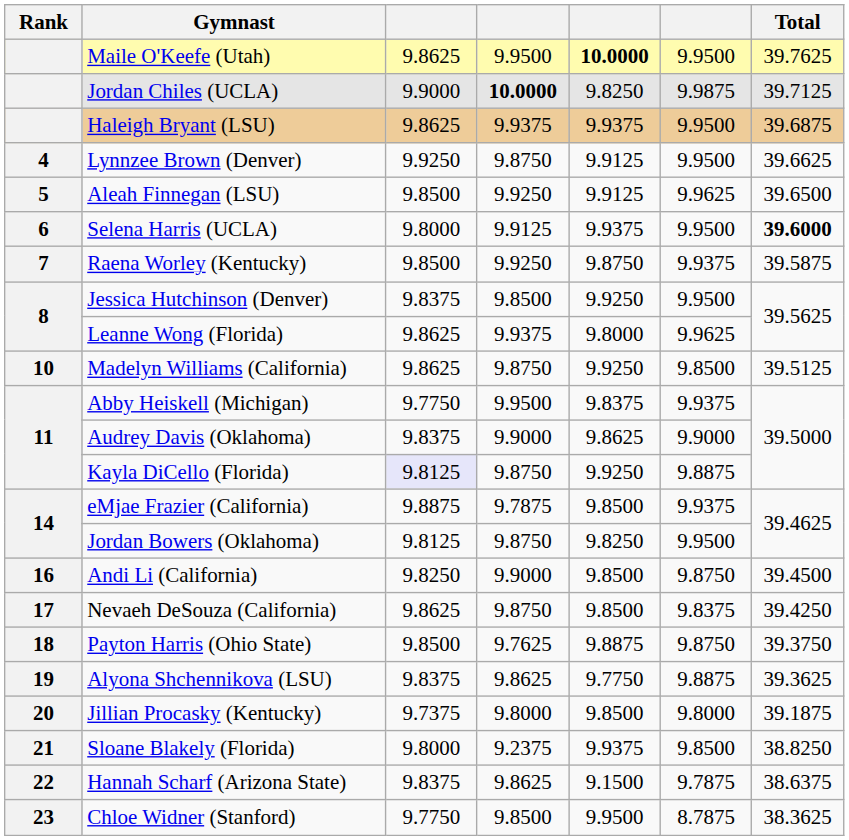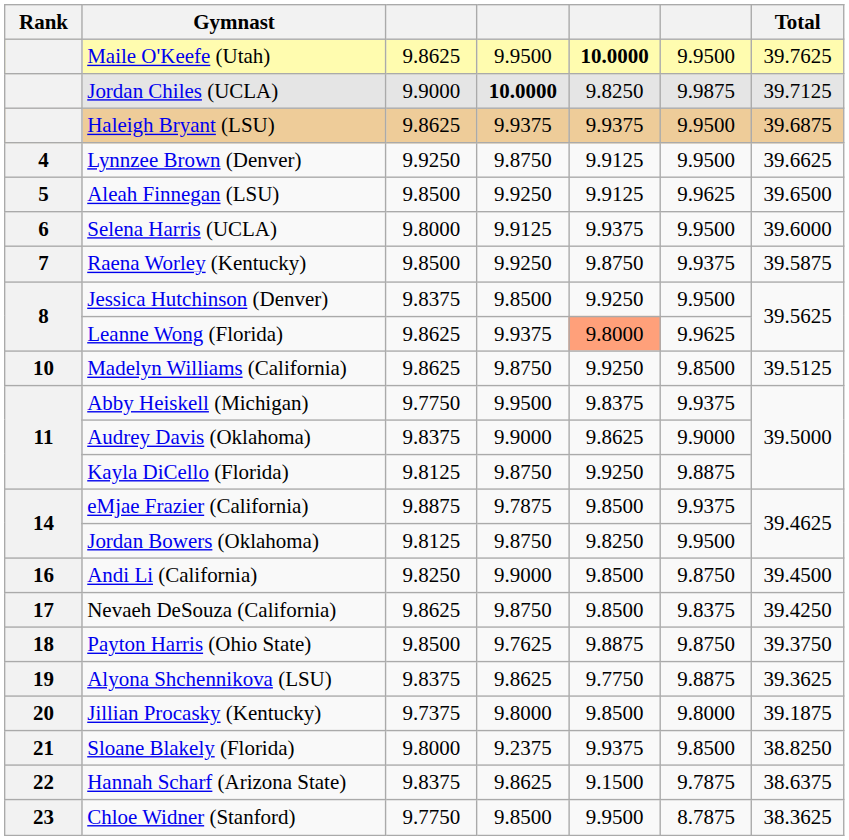Selena Harris (UCLA) | Total: bold -> normal
Leanne Wong (Florida) | column 5: no background -> lightsalmon background
Kayla DiCello (Florida) | column 3: lavender background -> no background
